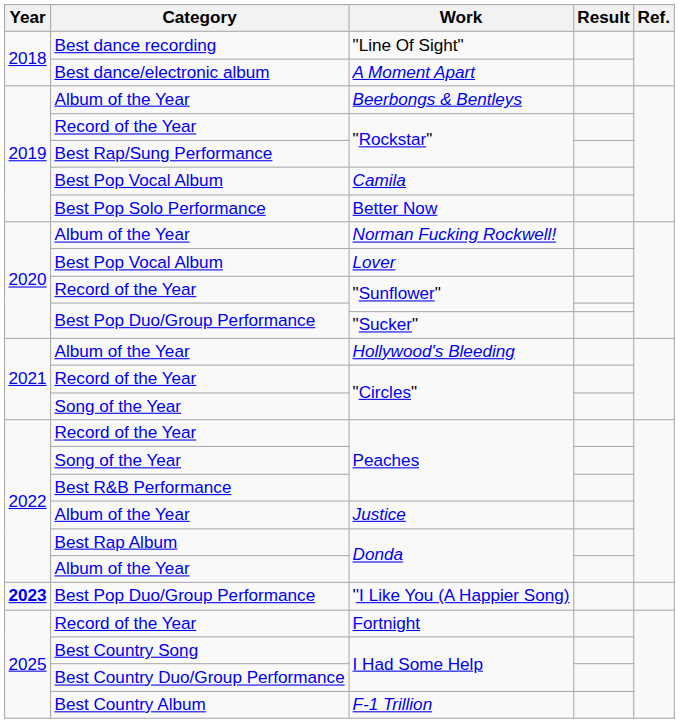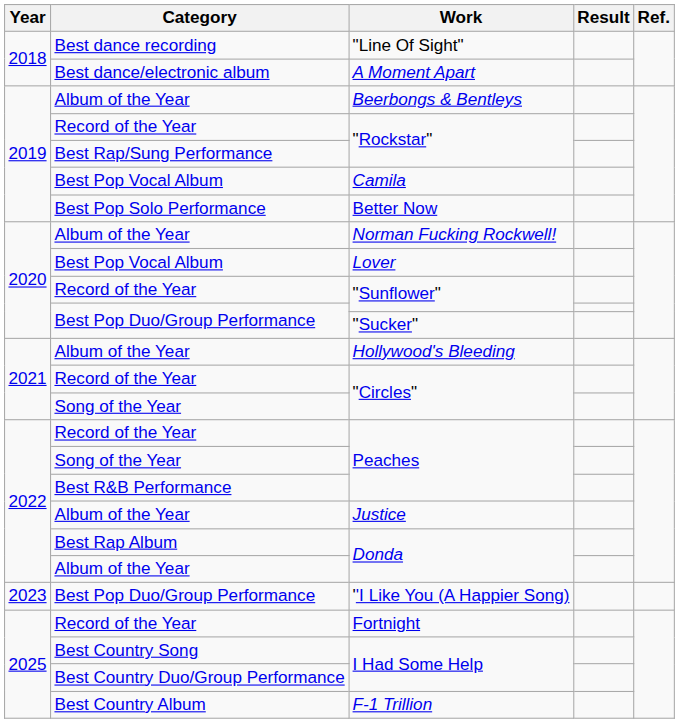''I Like You (A Happier Song) | Year: bold -> normal
